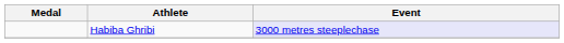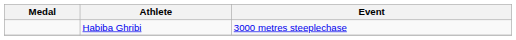Habiba Ghribi | Event: lavender background -> no background
